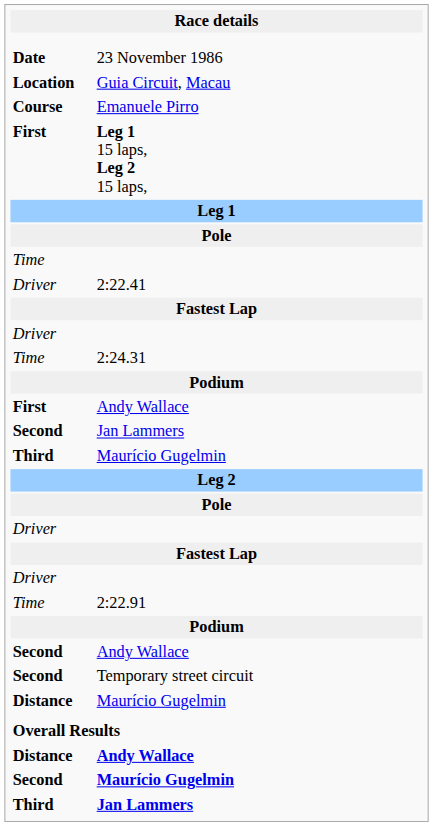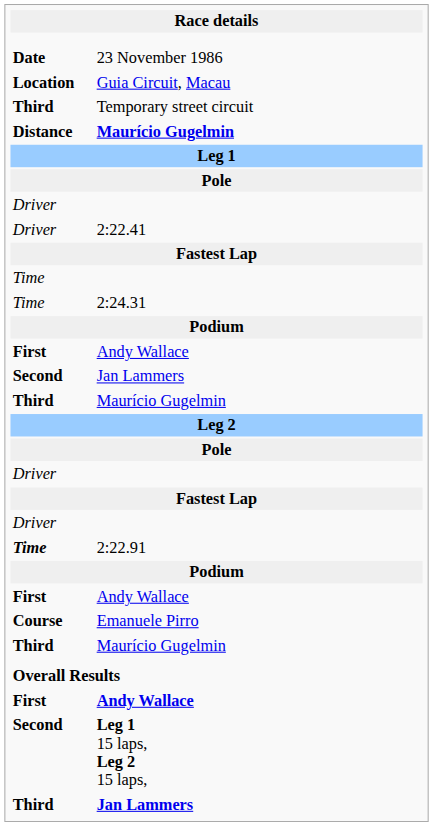row 4 | column 1: Course -> Third
row 4 | column 2: Emanuele Pirro -> Temporary street circuit
row 5 | column 1: First -> Distance
row 5 | column 2: Leg 1 15 laps, Leg 2 15 laps, -> Maurício Gugelmin
row 8 | column 1: Time -> Driver
row 11 | column 1: Driver -> Time
row 22 | column 1: normal -> bold
row 24 | column 1: Second -> First
row 25 | column 1: Second -> Course
row 25 | column 2: Temporary street circuit -> Emanuele Pirro
row 26 | column 1: Distance -> Third
row 28 | column 1: Distance -> First
row 29 | column 2: Maurício Gugelmin -> Leg 1 15 laps, Leg 2 15 laps,
